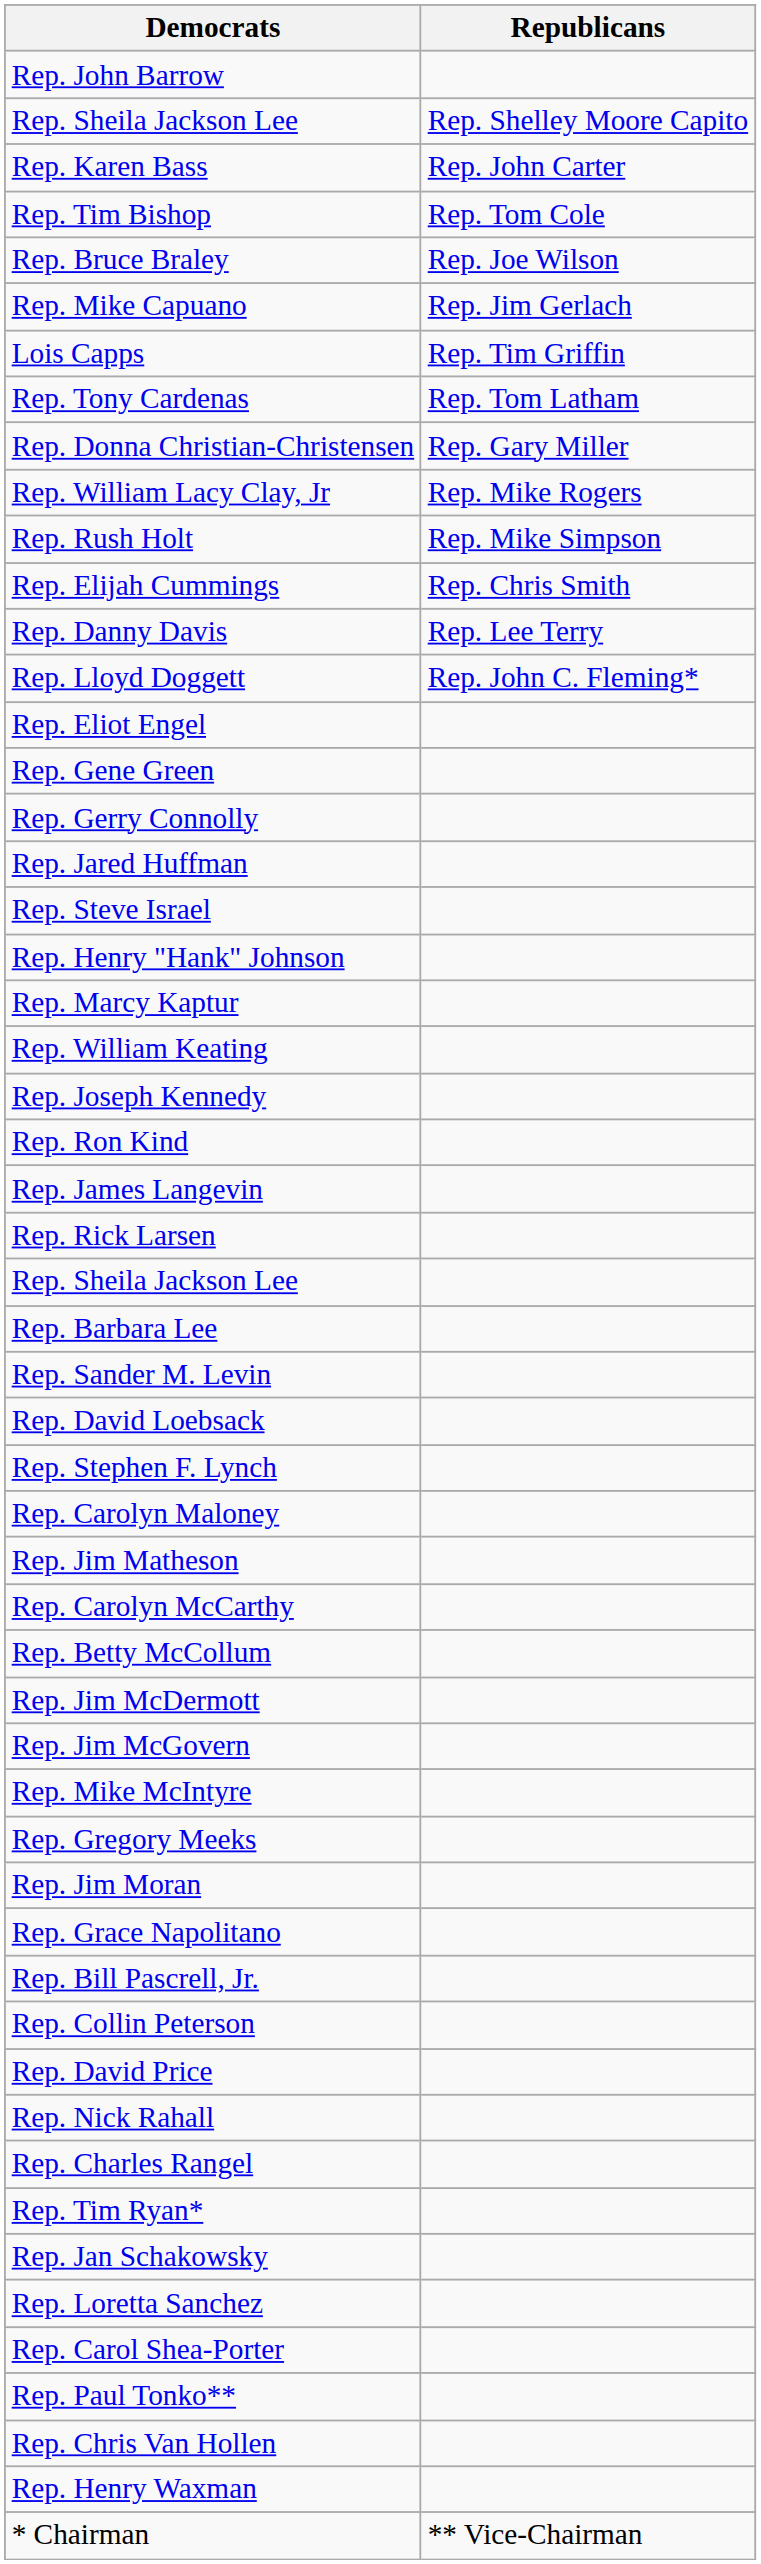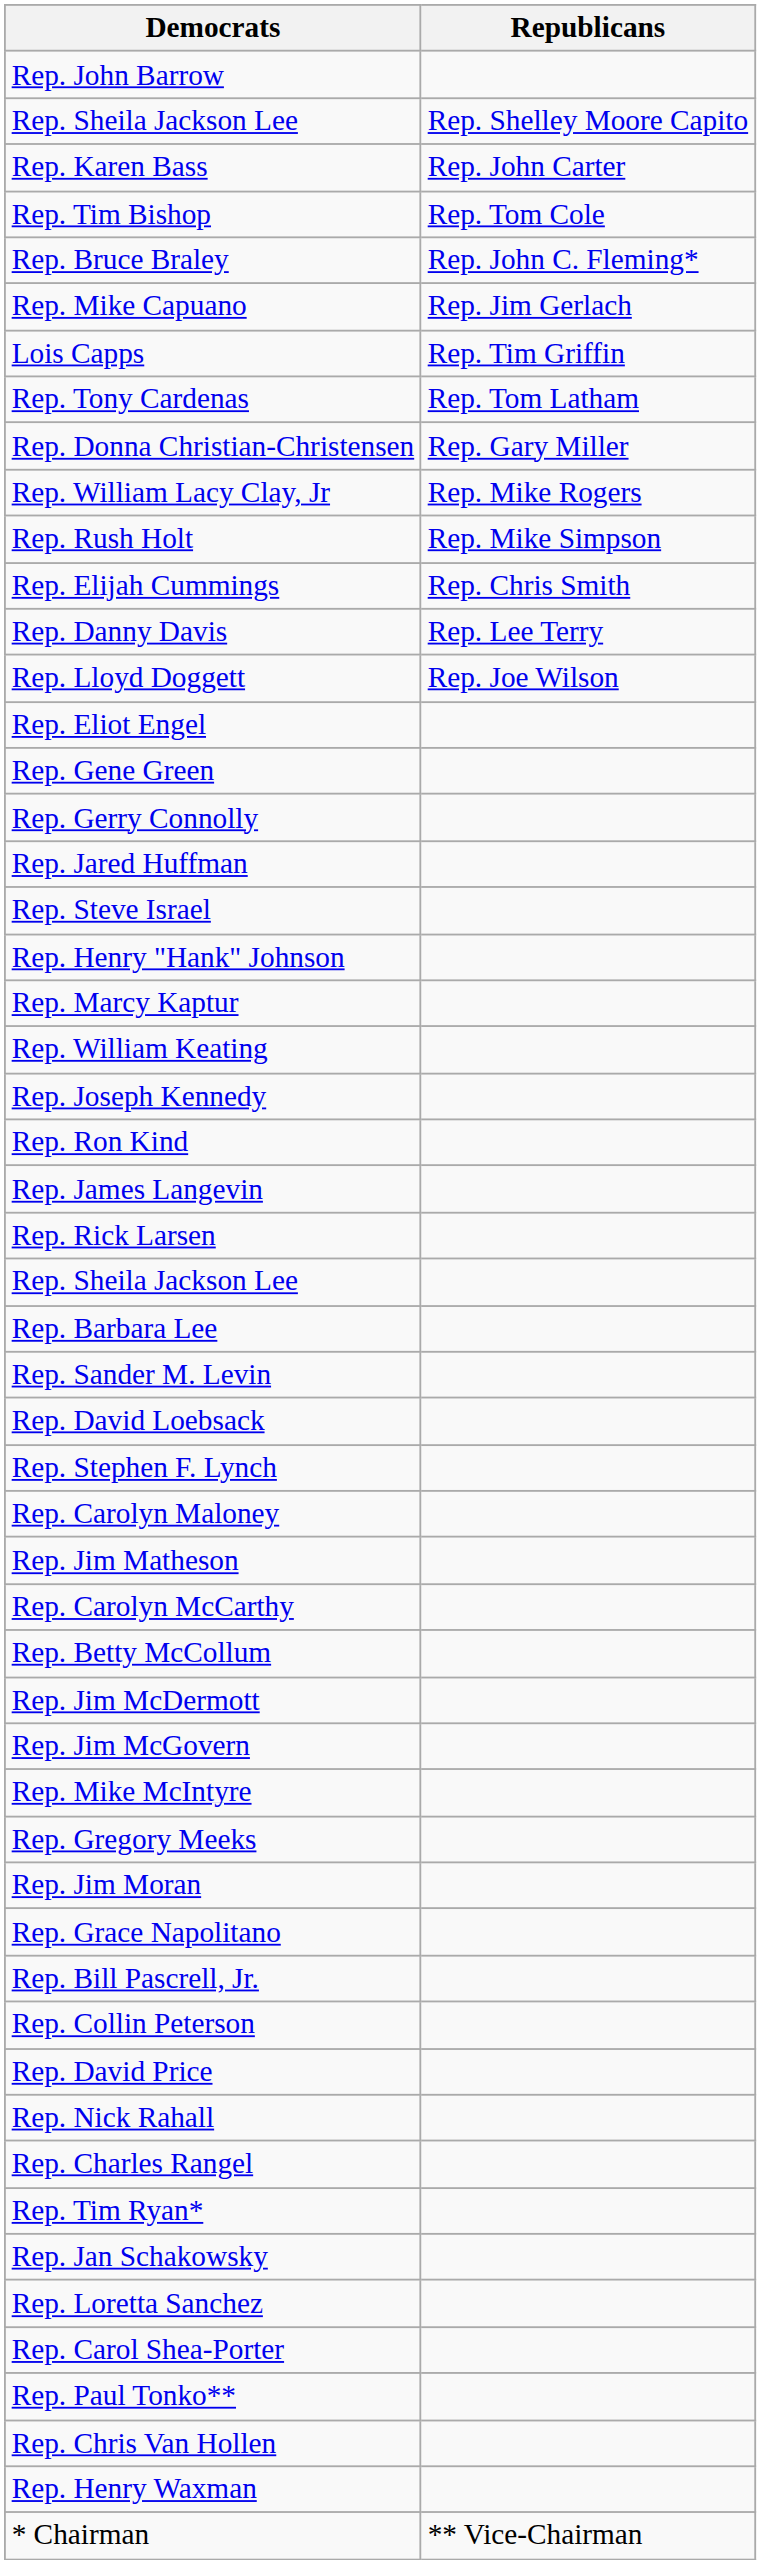row 6 | Republicans: Rep. Joe Wilson -> Rep. John C. Fleming*
row 15 | Republicans: Rep. John C. Fleming* -> Rep. Joe Wilson
